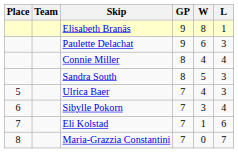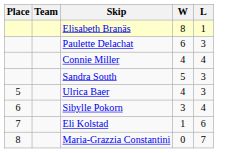- column: GP | 9 | 9 | 8 | 8 | 7 | 7 | 7 | 7
